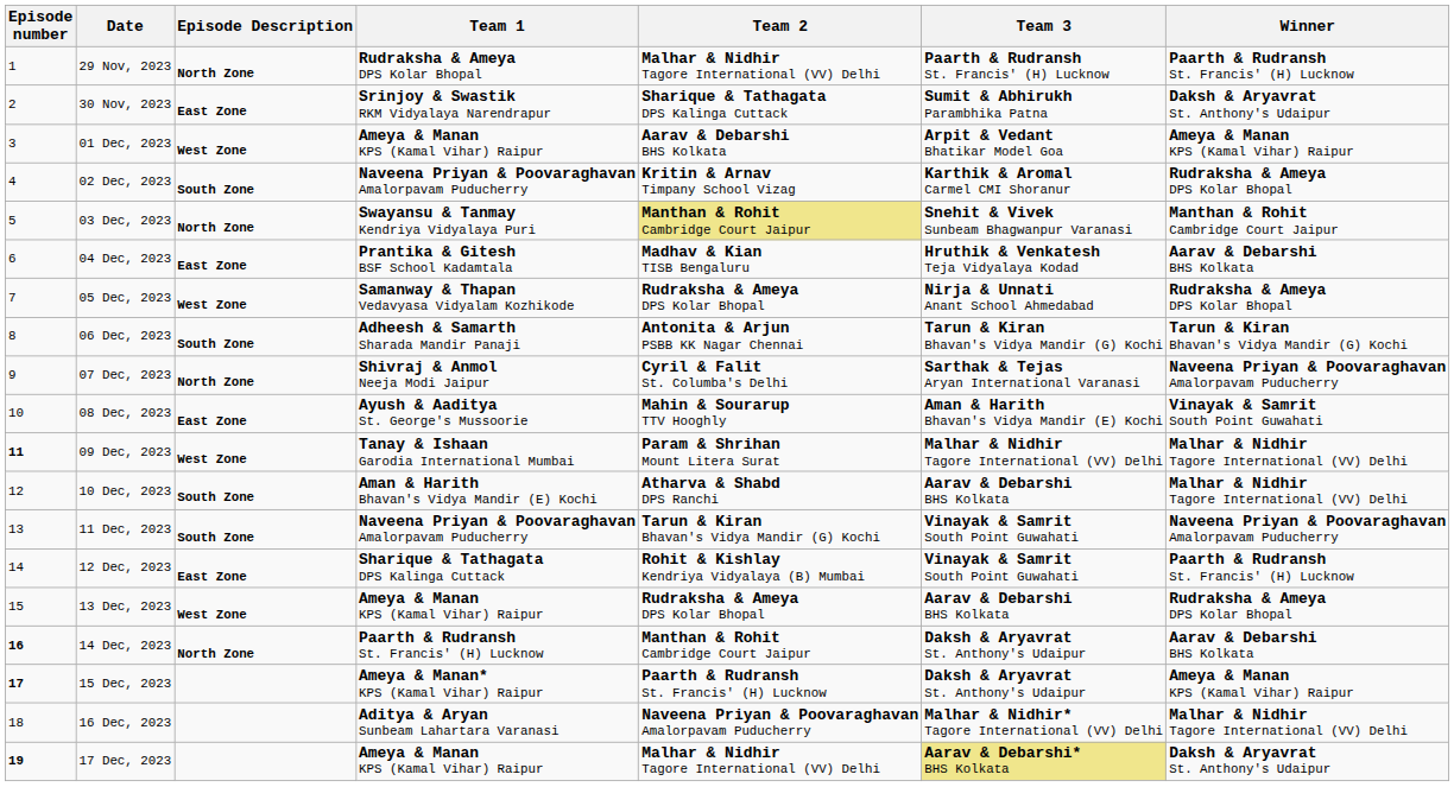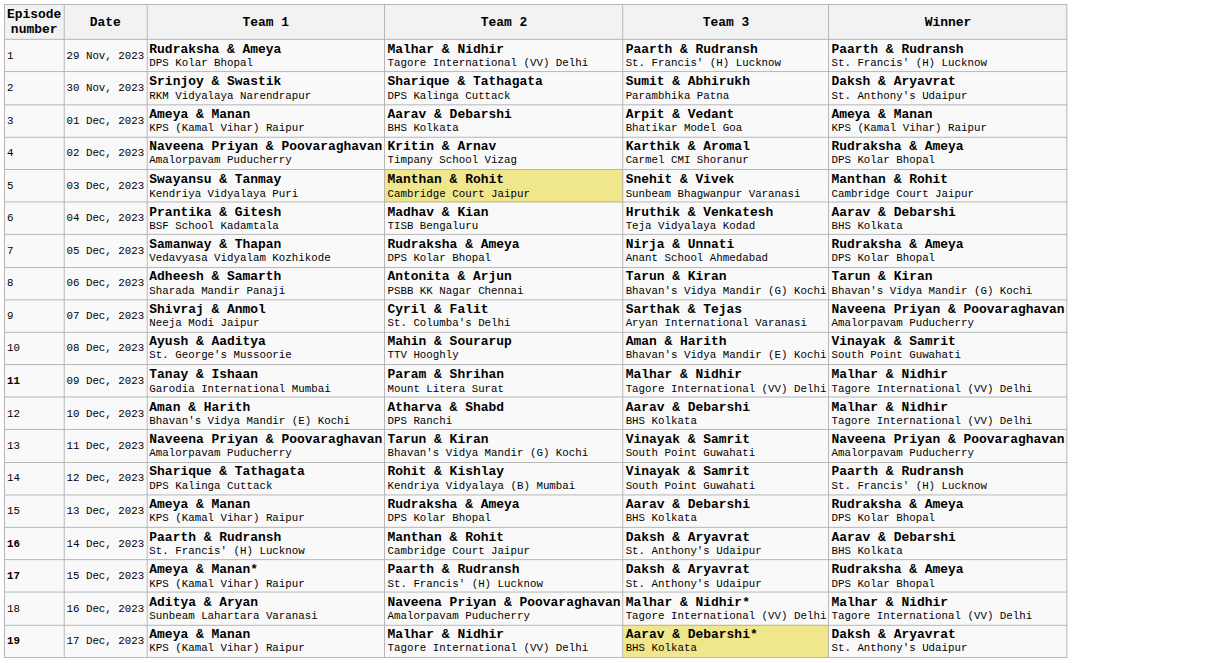- column: Episode Description | North Zone | East Zone | West Zone | South Zone | North Zone | East Zone | West Zone | South Zone | North Zone | East Zone | West Zone | South Zone | South Zone | East Zone | West Zone | North Zone
15 Dec, 2023 | Winner: Ameya & Manan KPS (Kamal Vihar) Raipur -> Rudraksha & Ameya DPS Kolar Bhopal
